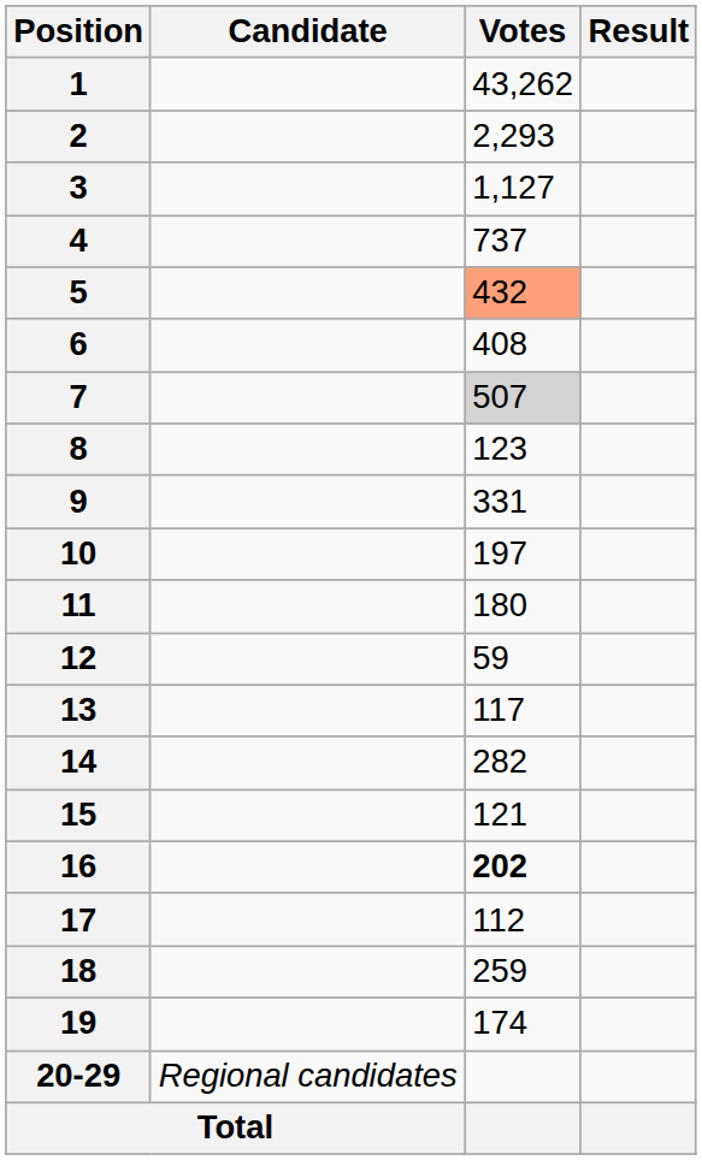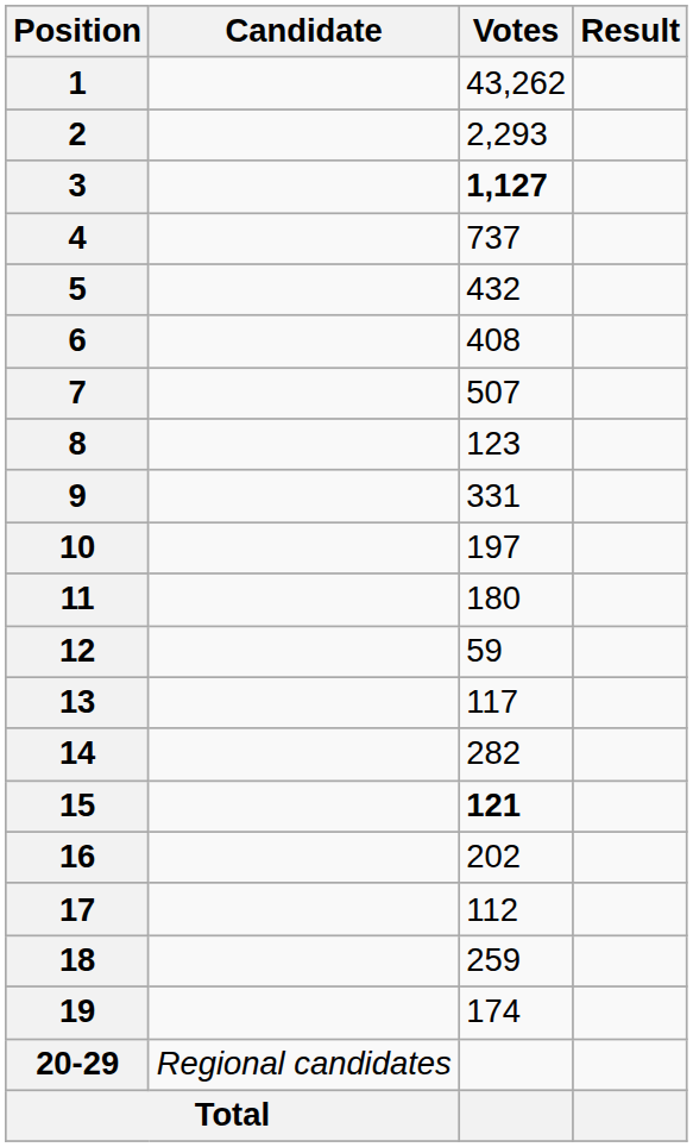3 | Votes: normal -> bold
5 | Votes: lightsalmon background -> no background
7 | Votes: lightgrey background -> no background
15 | Votes: normal -> bold
16 | Votes: bold -> normal
